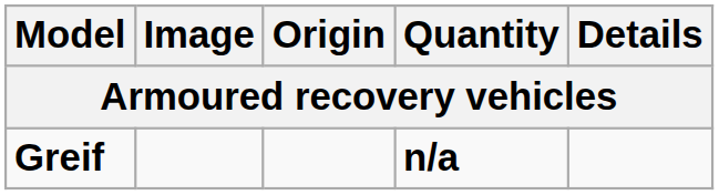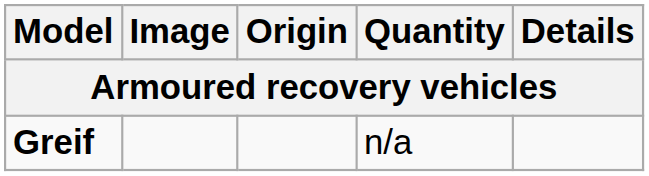Greif | Quantity: bold -> normal
